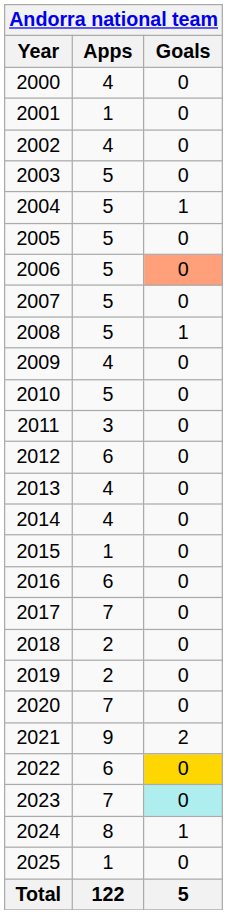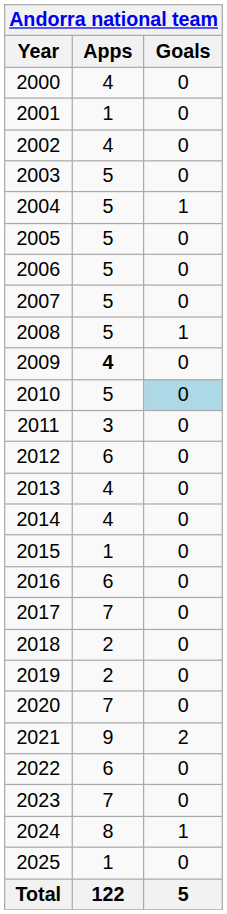2006 | Goals: lightsalmon background -> no background
2009 | Apps: normal -> bold
2010 | Goals: no background -> lightblue background
2022 | Goals: gold background -> no background
2023 | Goals: paleturquoise background -> no background
